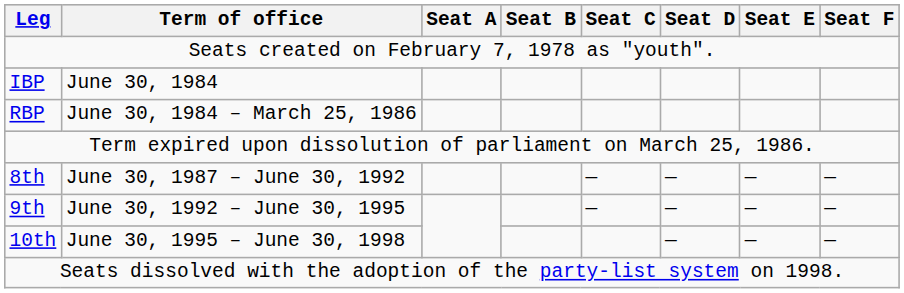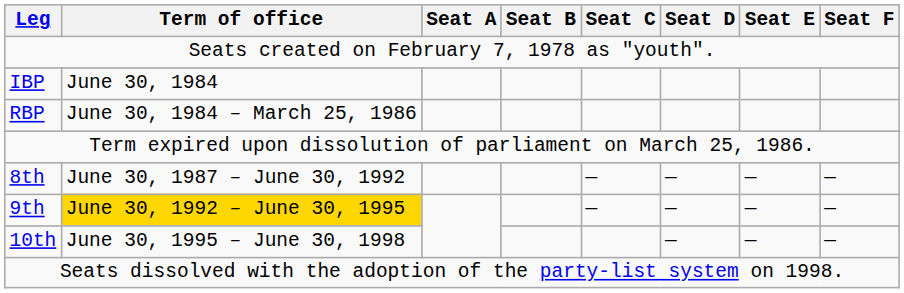9th | Term of office: no background -> gold background
